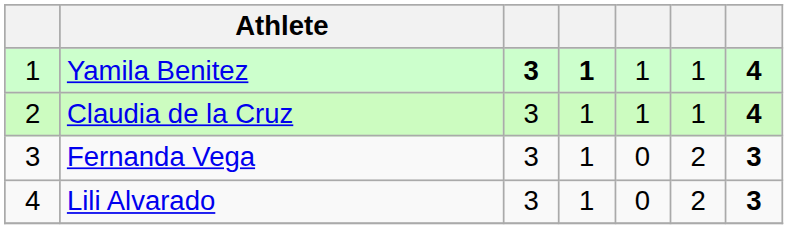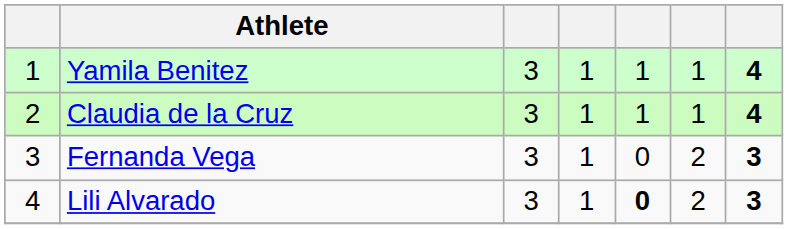Yamila Benitez | column 3: bold -> normal
Yamila Benitez | column 4: bold -> normal
Lili Alvarado | column 5: normal -> bold
